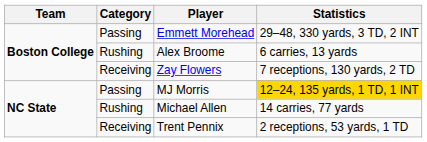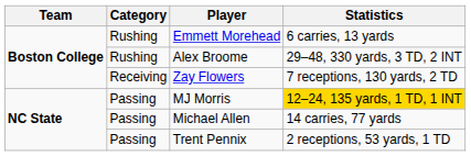Emmett Morehead | Category: Passing -> Rushing
Emmett Morehead | Statistics: 29–48, 330 yards, 3 TD, 2 INT -> 6 carries, 13 yards
Alex Broome | Statistics: 6 carries, 13 yards -> 29–48, 330 yards, 3 TD, 2 INT
Michael Allen | Category: Rushing -> Passing
Trent Pennix | Category: Receiving -> Passing
